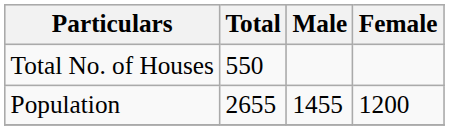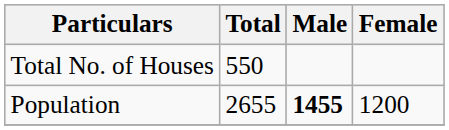Population | Male: normal -> bold
